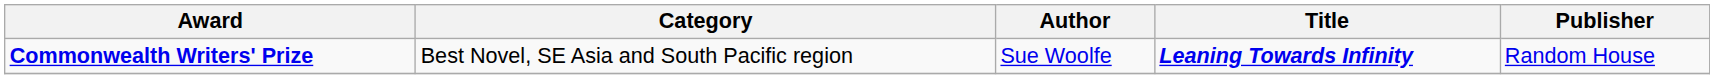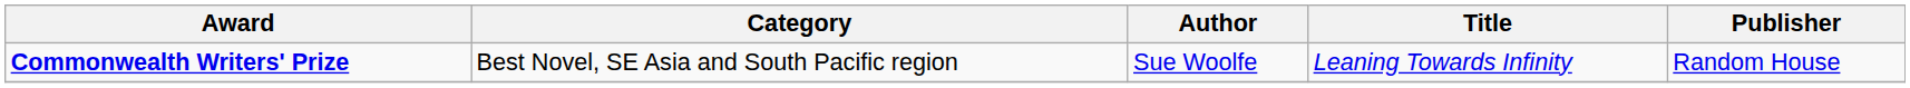Commonwealth Writers' Prize | Title: bold -> normal
